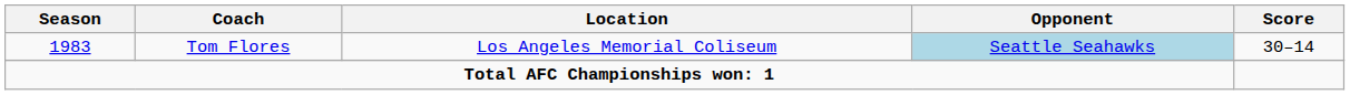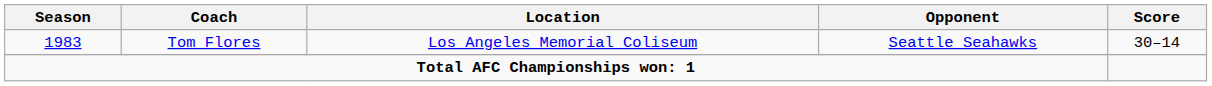1983 | Opponent: lightblue background -> no background
